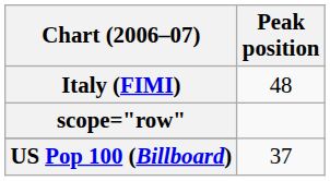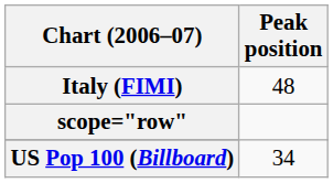US Pop 100 (Billboard) | Peak position: 37 -> 34
